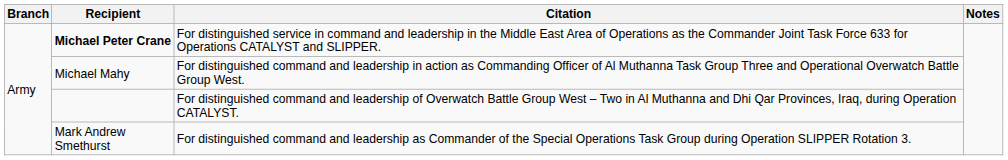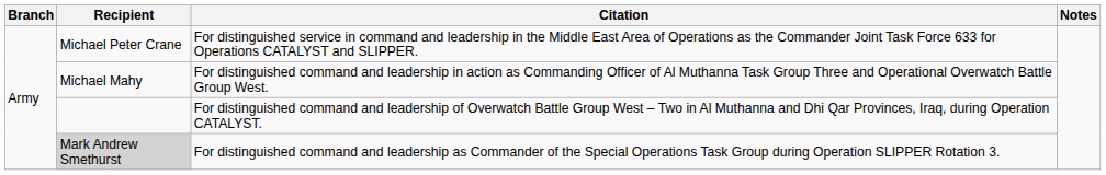Michael Peter Crane | Recipient: bold -> normal
Mark Andrew Smethurst | Recipient: no background -> lightgrey background
